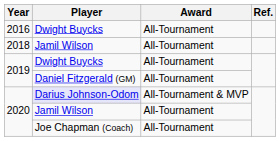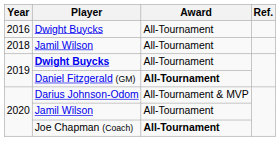row 4 | Player: normal -> bold
row 5 | Award: normal -> bold
row 6 | Player: lavender background -> no background
row 8 | Award: normal -> bold
